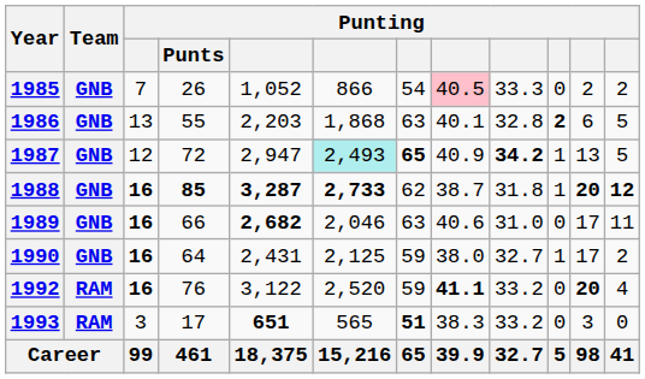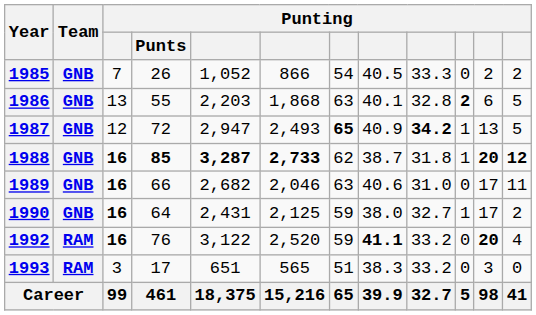1985 | column 8: pink background -> no background
1987 | column 6: paleturquoise background -> no background
1989 | column 5: bold -> normal
1993 | column 5: bold -> normal
1993 | column 7: bold -> normal
